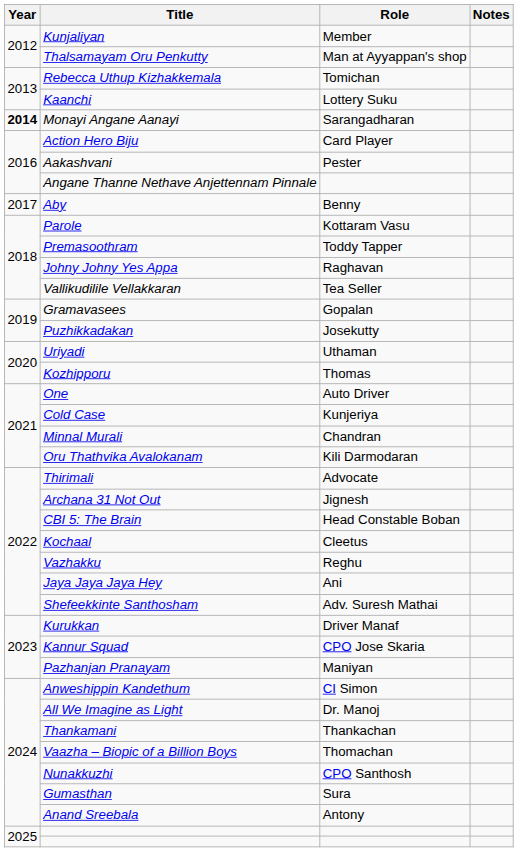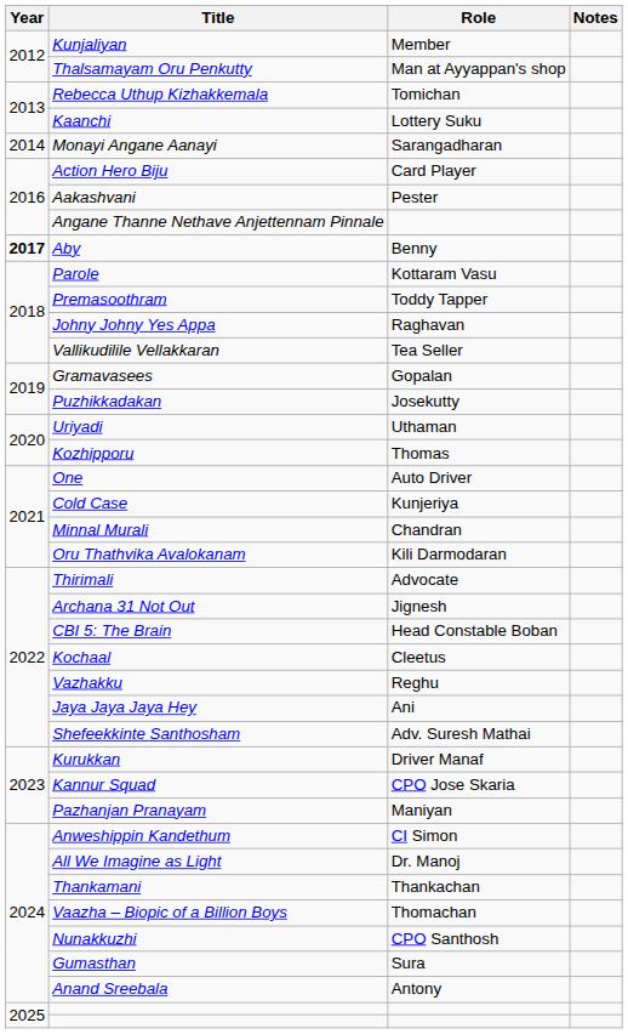Monayi Angane Aanayi | Year: bold -> normal
Aby | Year: normal -> bold
